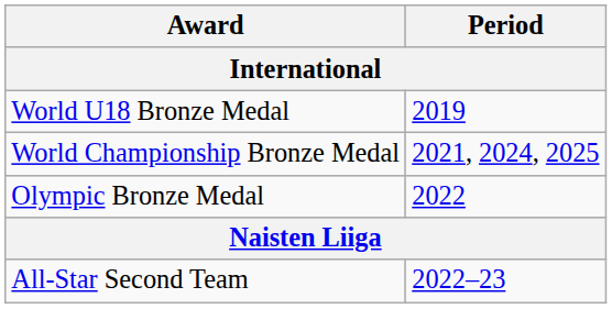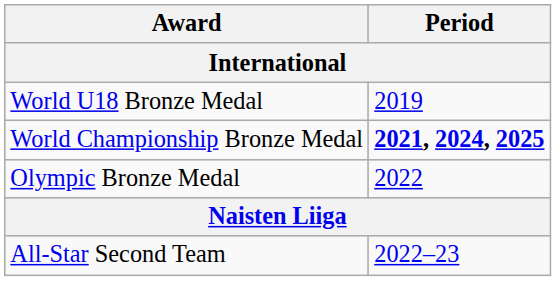World Championship Bronze Medal | Period: normal -> bold
